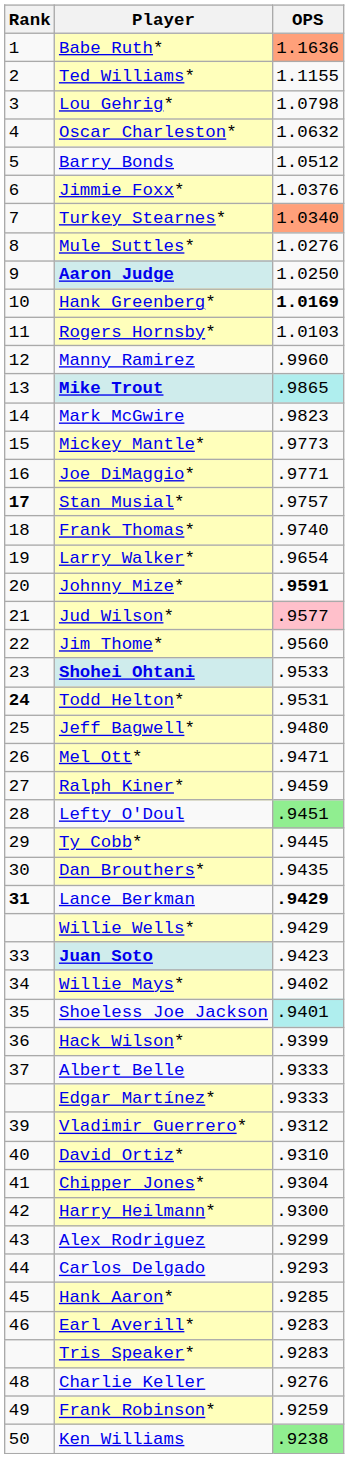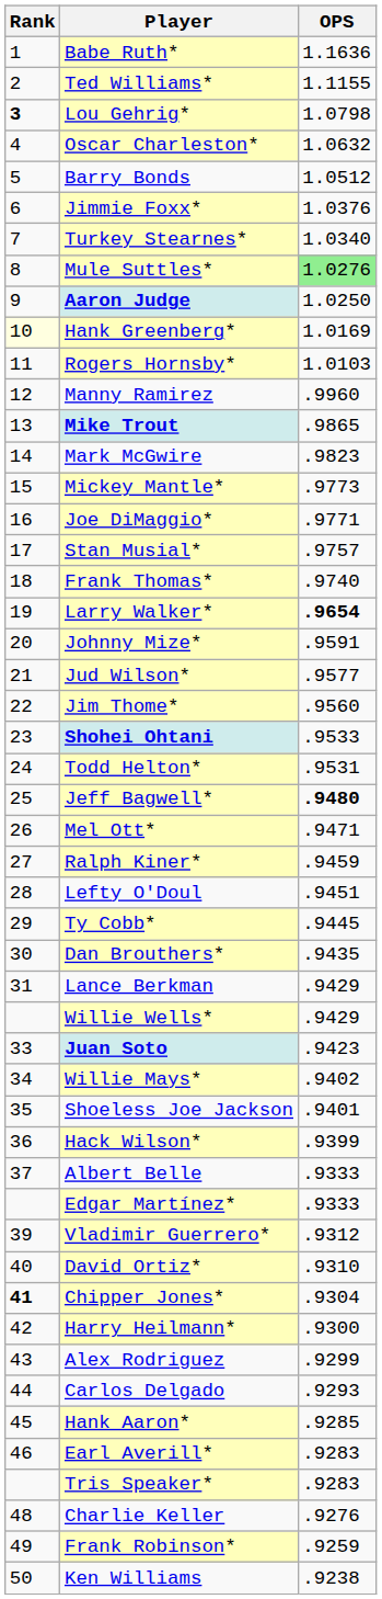Babe Ruth* | OPS: lightsalmon background -> no background
Lou Gehrig* | Rank: normal -> bold
Turkey Stearnes* | OPS: lightsalmon background -> no background
Mule Suttles* | OPS: no background -> lightgreen background
Hank Greenberg* | Rank: no background -> lightyellow background
Hank Greenberg* | OPS: bold -> normal
Mike Trout | OPS: paleturquoise background -> no background
Stan Musial* | Rank: bold -> normal
Larry Walker* | OPS: normal -> bold
Johnny Mize* | OPS: bold -> normal
Jud Wilson* | OPS: pink background -> no background
Todd Helton* | Rank: bold -> normal
Jeff Bagwell* | OPS: normal -> bold
Lefty O'Doul | OPS: lightgreen background -> no background
Lance Berkman | Rank: bold -> normal
Lance Berkman | OPS: bold -> normal
Shoeless Joe Jackson | OPS: paleturquoise background -> no background
Chipper Jones* | Rank: normal -> bold
Ken Williams | OPS: lightgreen background -> no background
